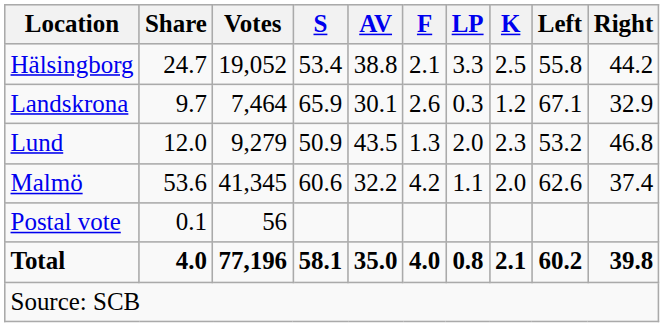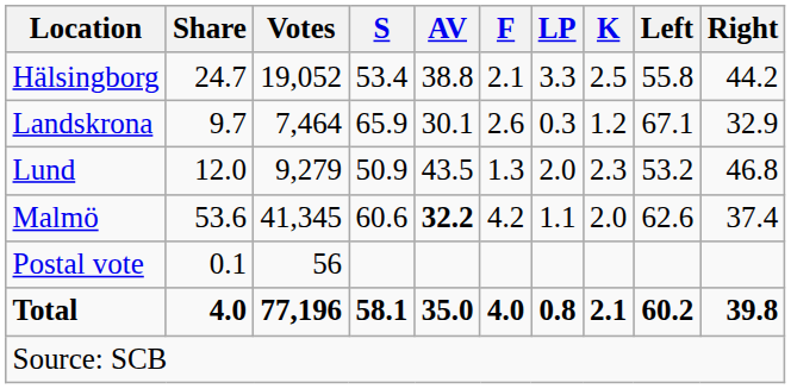Malmö | AV: normal -> bold
